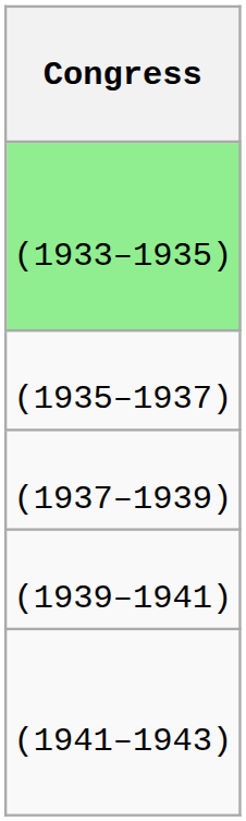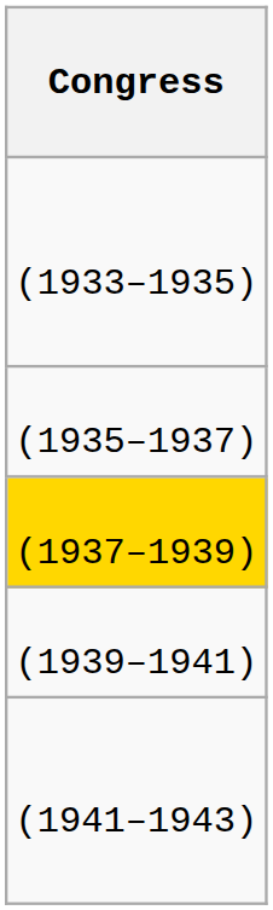row 2 | column 1: lightgreen background -> no background
row 4 | column 1: no background -> gold background
